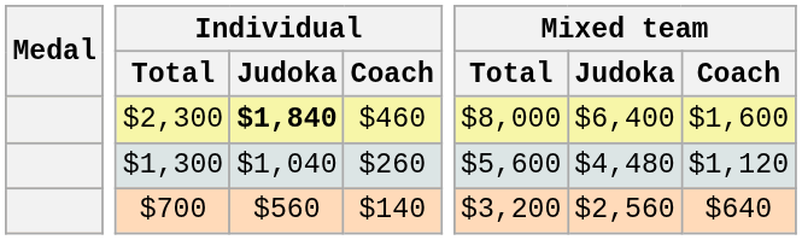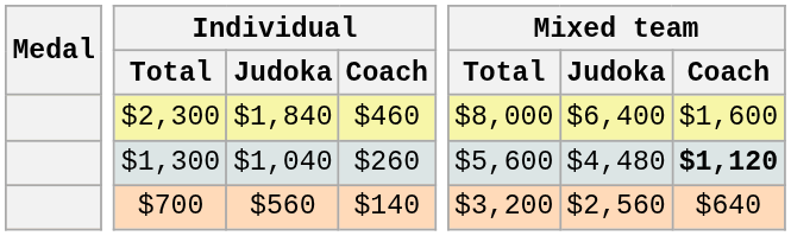$2,300 | Individual / Judoka: bold -> normal
$1,300 | Mixed team / Coach: normal -> bold
